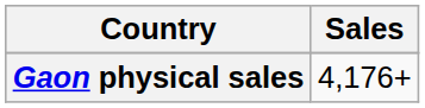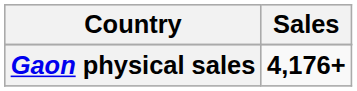Gaon physical sales | Sales: normal -> bold
